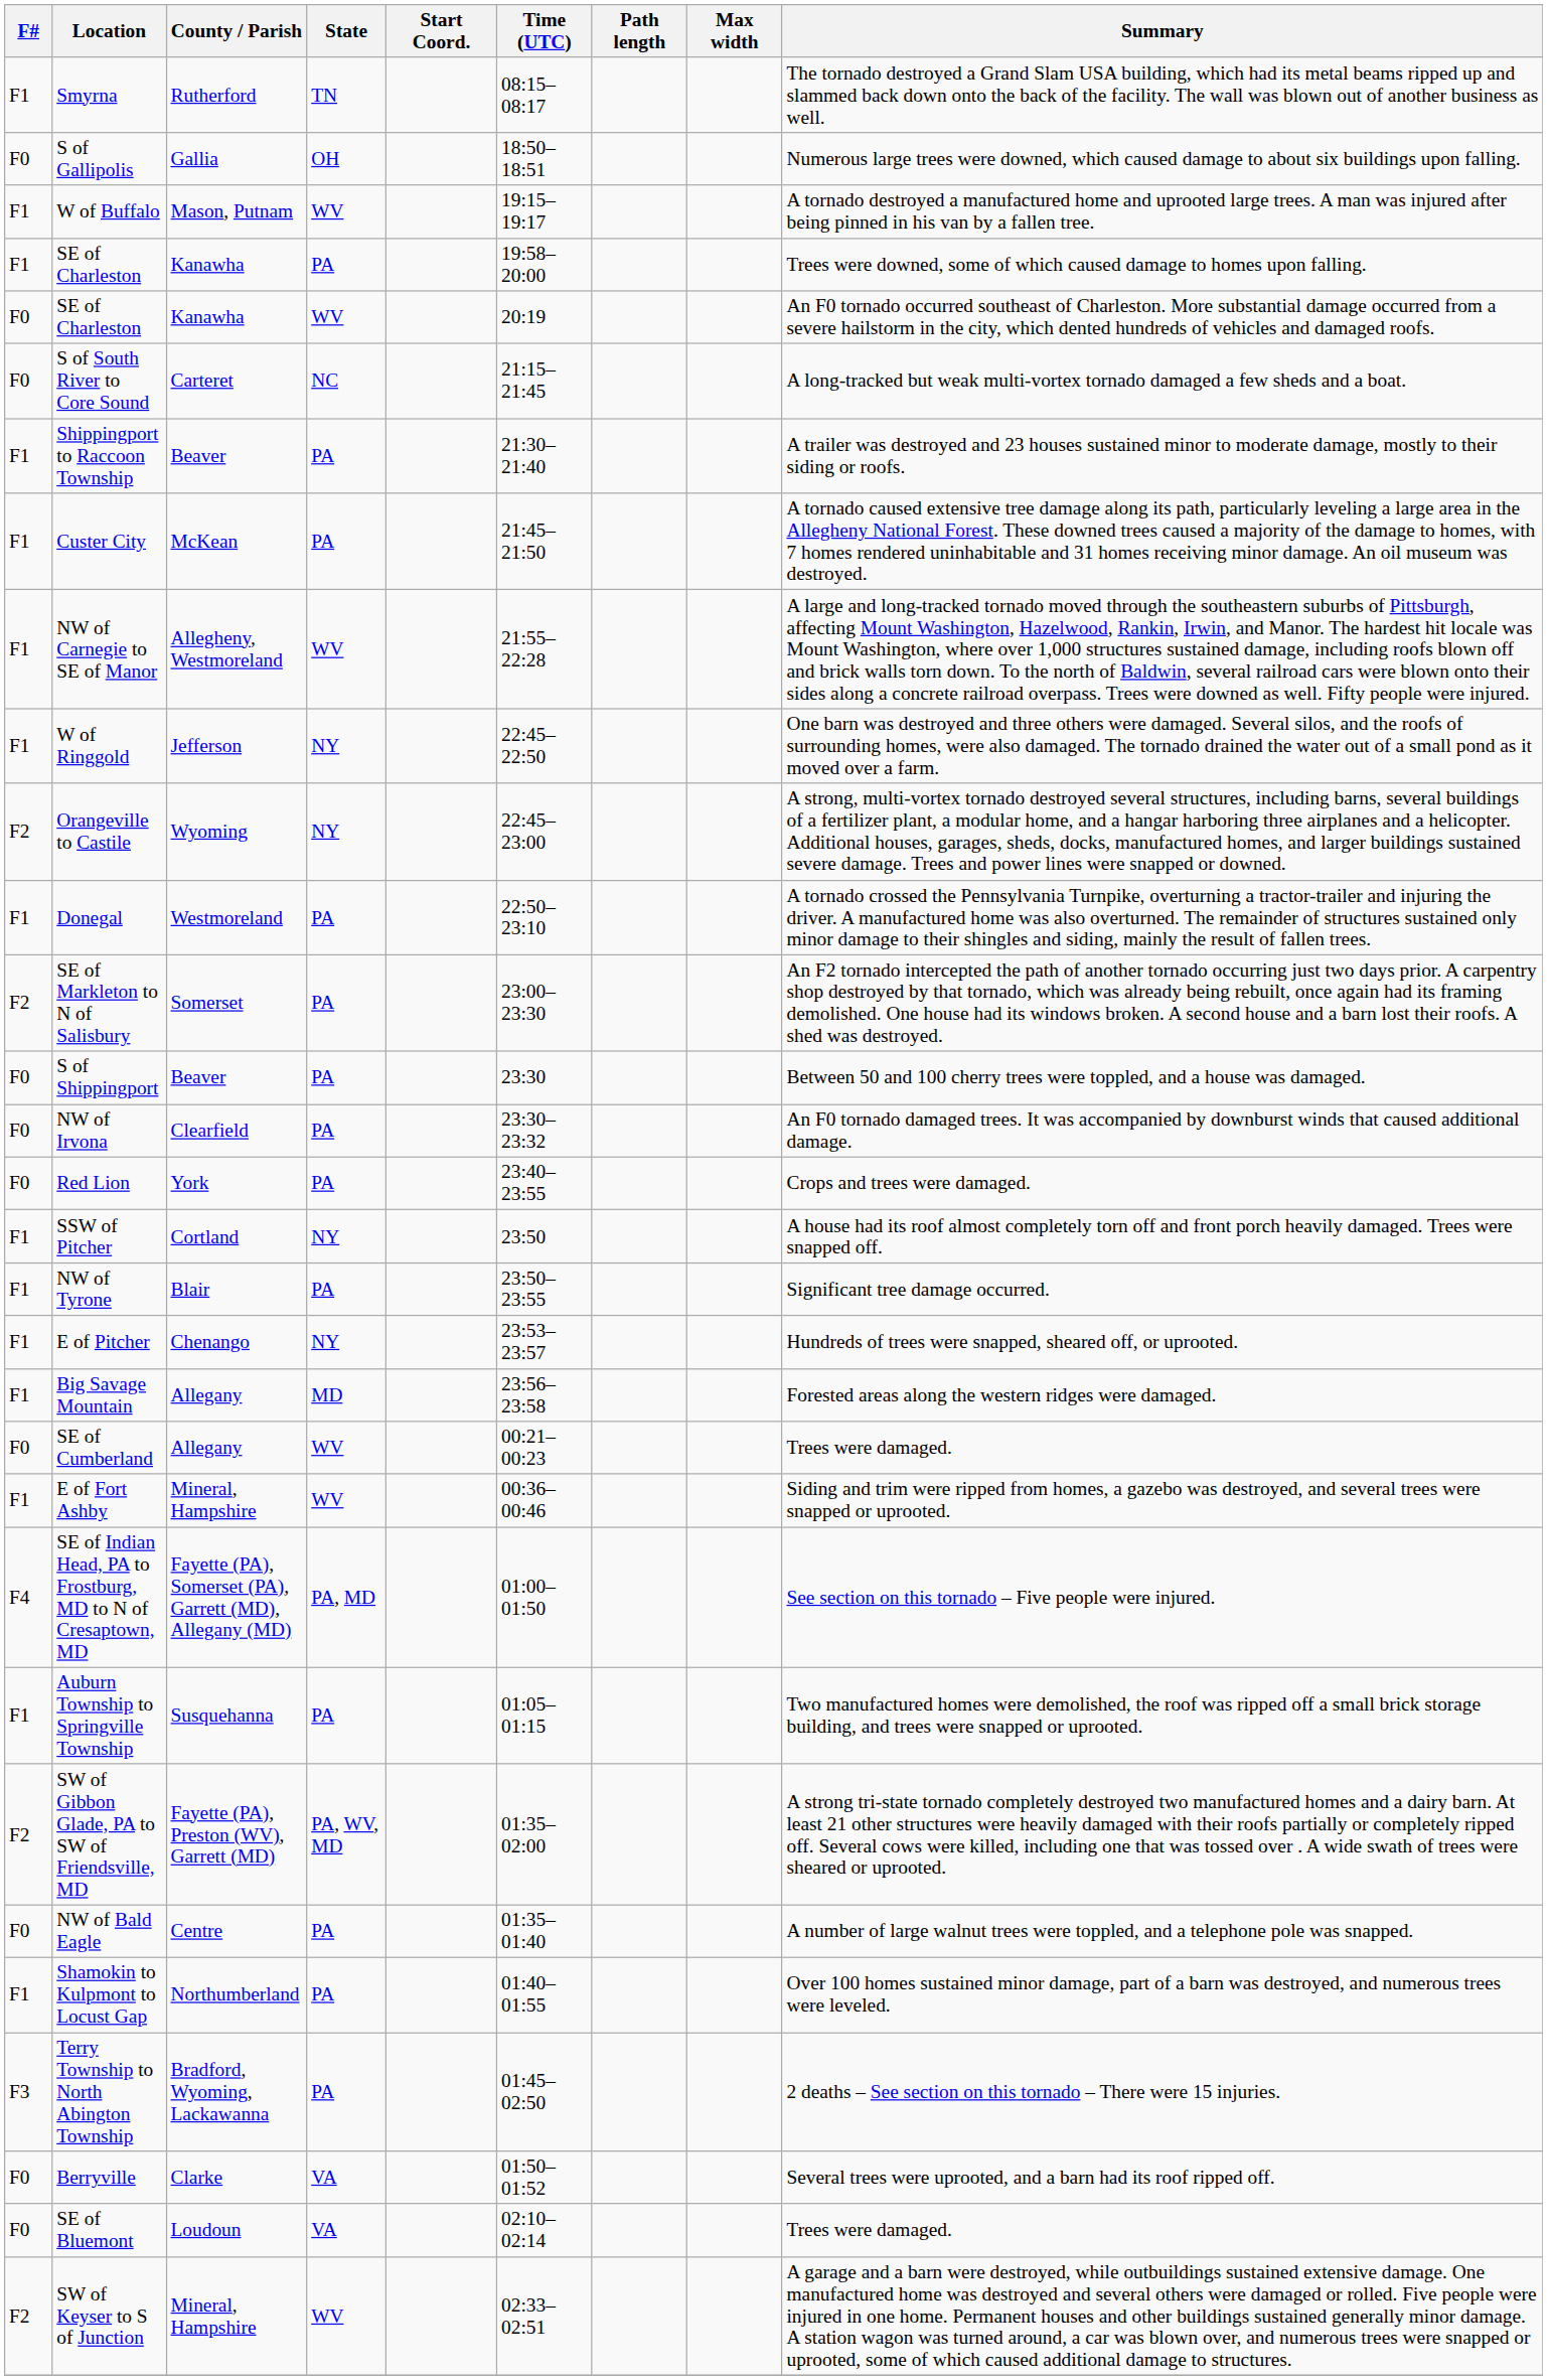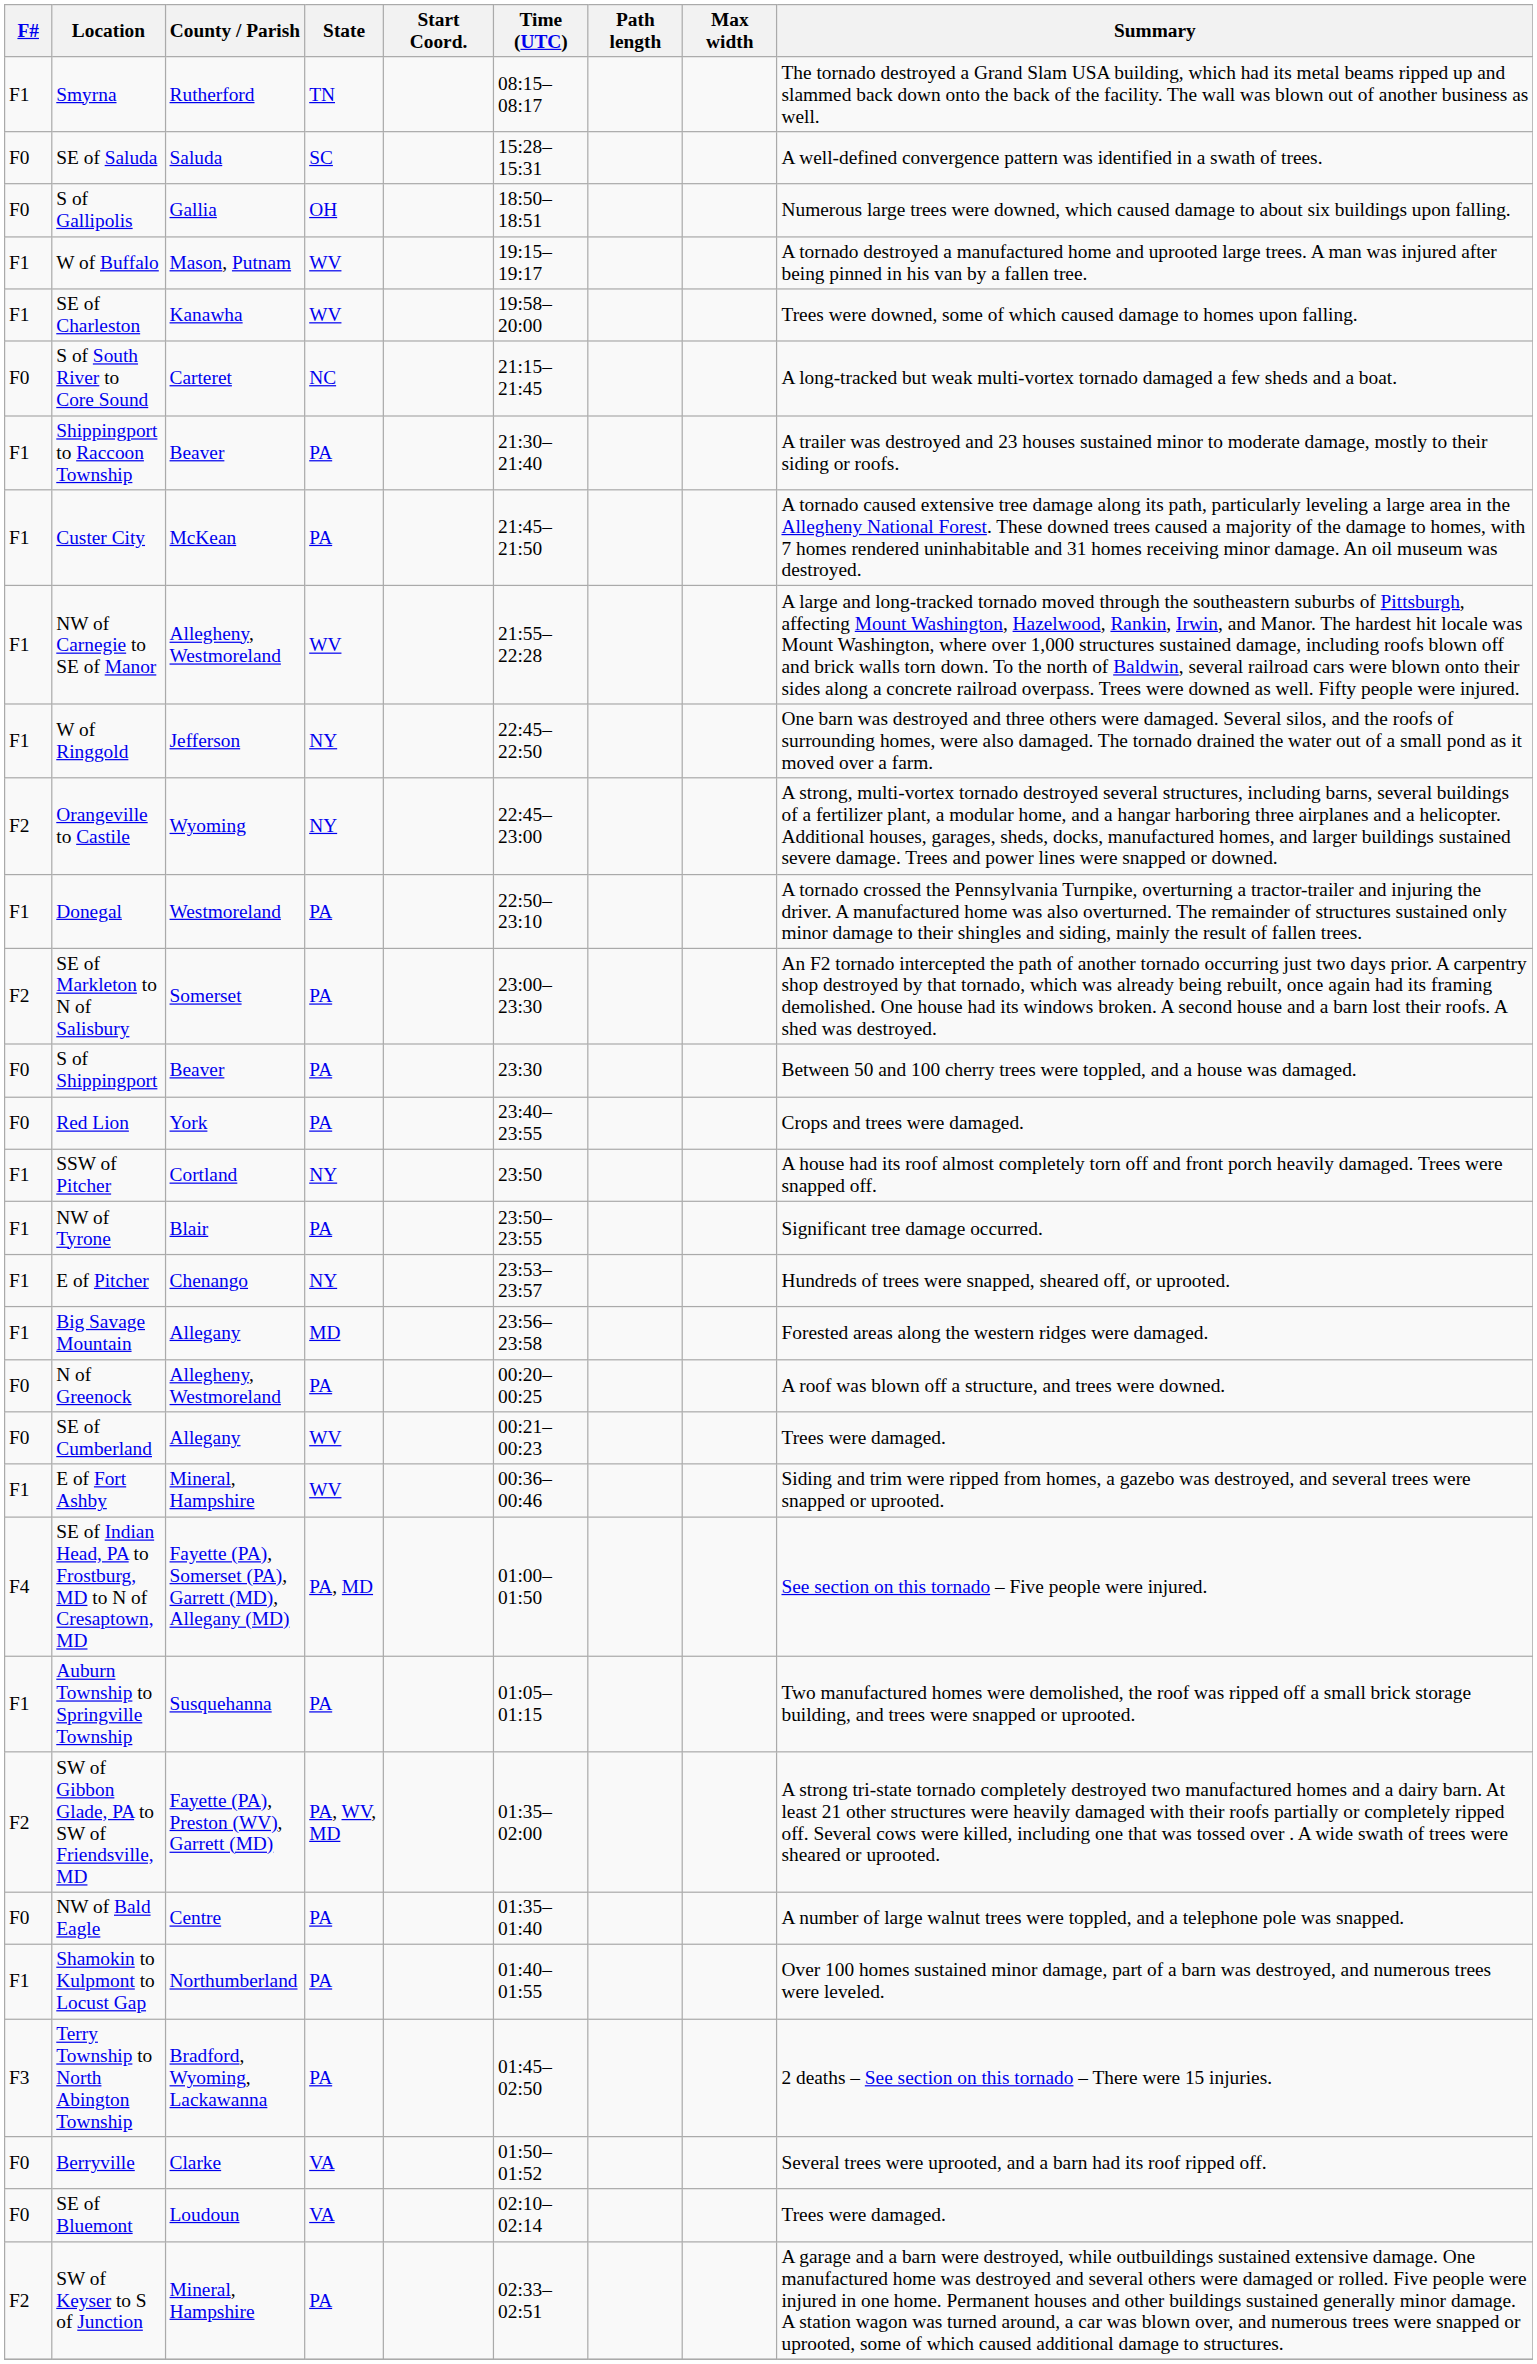+ row: F0 | SE of Saluda | Saluda | SC | 15:28–15:31 | A well-defined convergence pattern was identified in a swath of trees.
F1 / SE of Charleston | State: PA -> WV
- row: F0 | SE of Charleston | Kanawha | WV | 20:19 | An F0 tornado occurred southeast of Charleston. More substantial damage occurred from a severe hailstorm in the city, which dented hundreds of vehicles and damaged roofs.
- row: F0 | NW of Irvona | Clearfield | PA | 23:30–23:32 | An F0 tornado damaged trees. It was accompanied by downburst winds that caused additional damage.
+ row: F0 | N of Greenock | Allegheny, Westmoreland | PA | 00:20–00:25 | A roof was blown off a structure, and trees were downed.
SW of Keyser to S of Junction | State: WV -> PA
